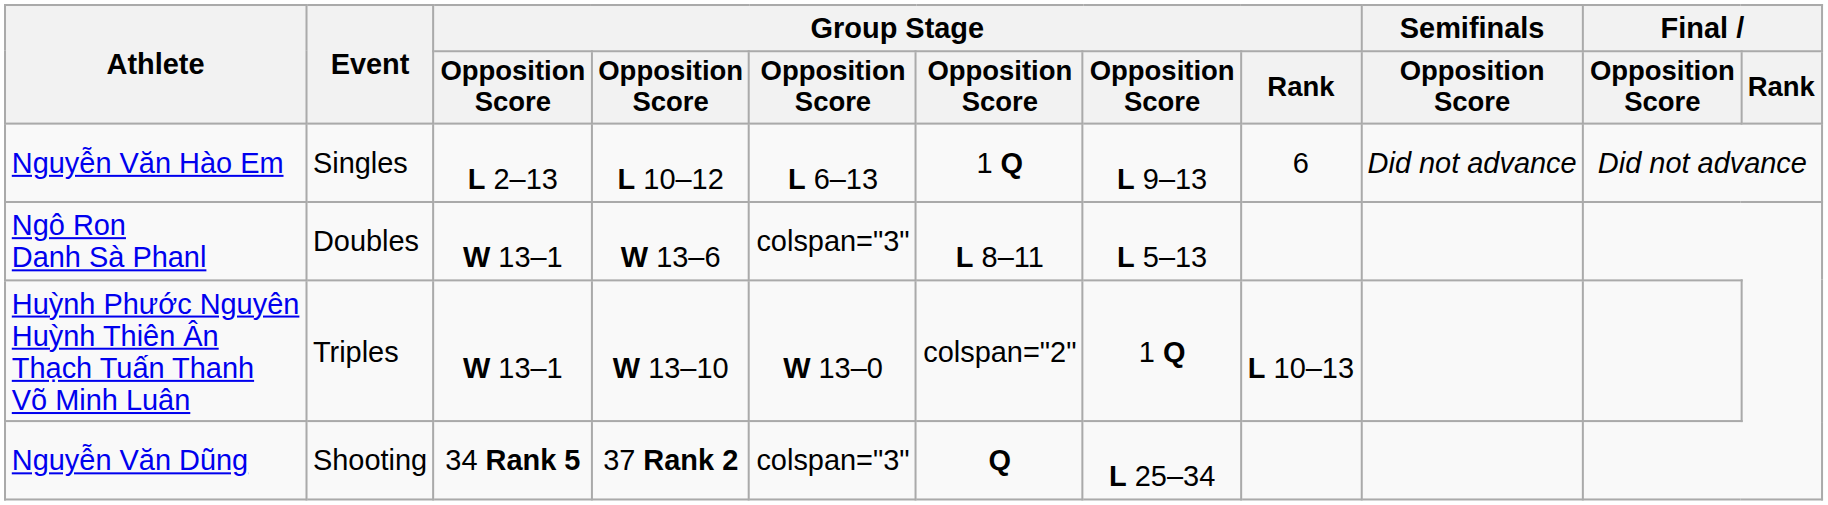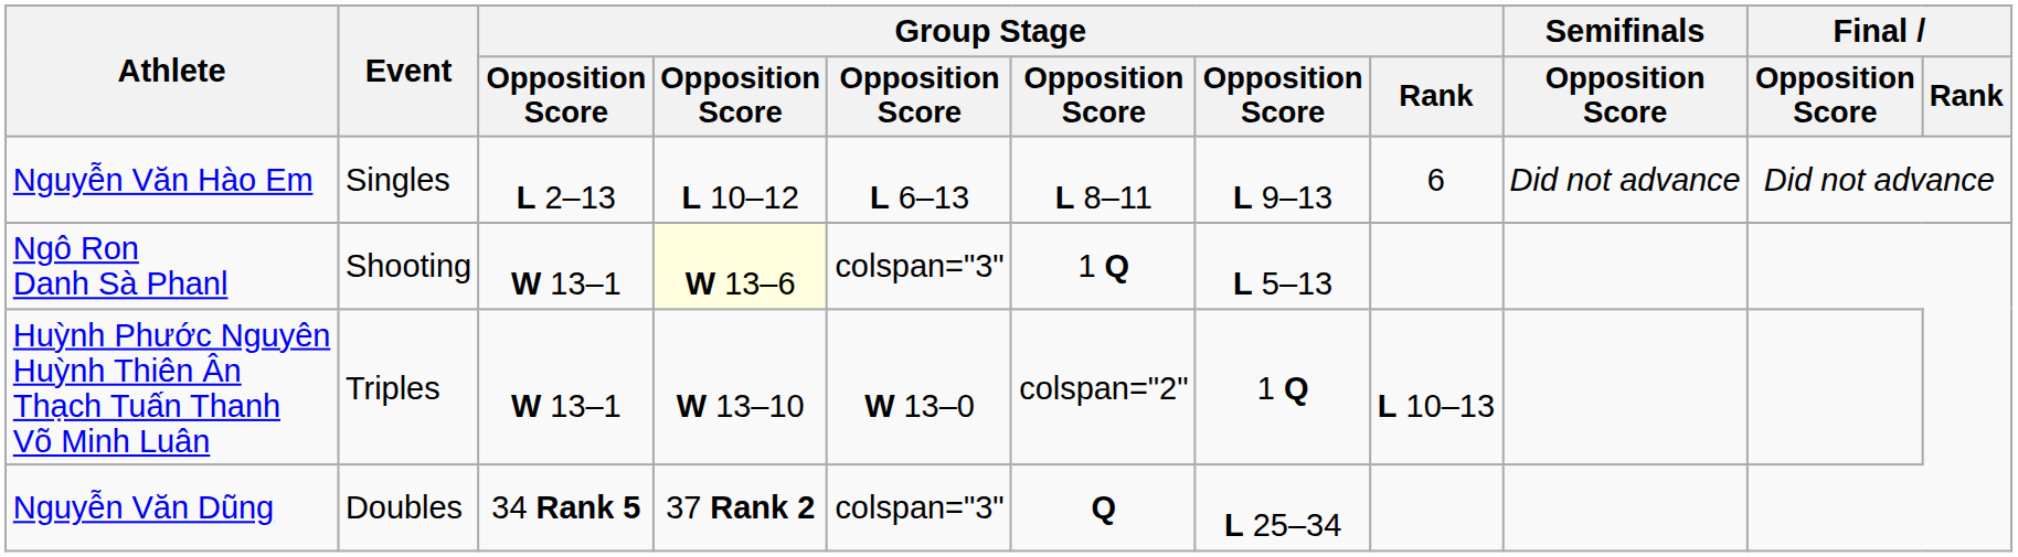Nguyễn Văn Hào Em | column 6: 1 Q -> L 8–11
Ngô Ron Danh Sà Phanl | Event: Doubles -> Shooting
Ngô Ron Danh Sà Phanl | column 4: no background -> lightyellow background
Ngô Ron Danh Sà Phanl | column 6: L 8–11 -> 1 Q
Nguyễn Văn Dũng | Event: Shooting -> Doubles
